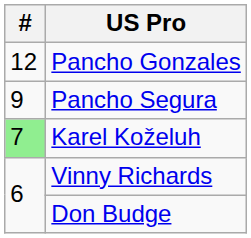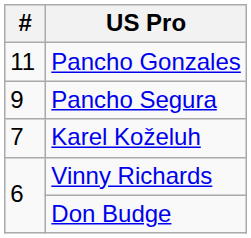Pancho Gonzales | #: 12 -> 11
Karel Koželuh | #: lightgreen background -> no background
